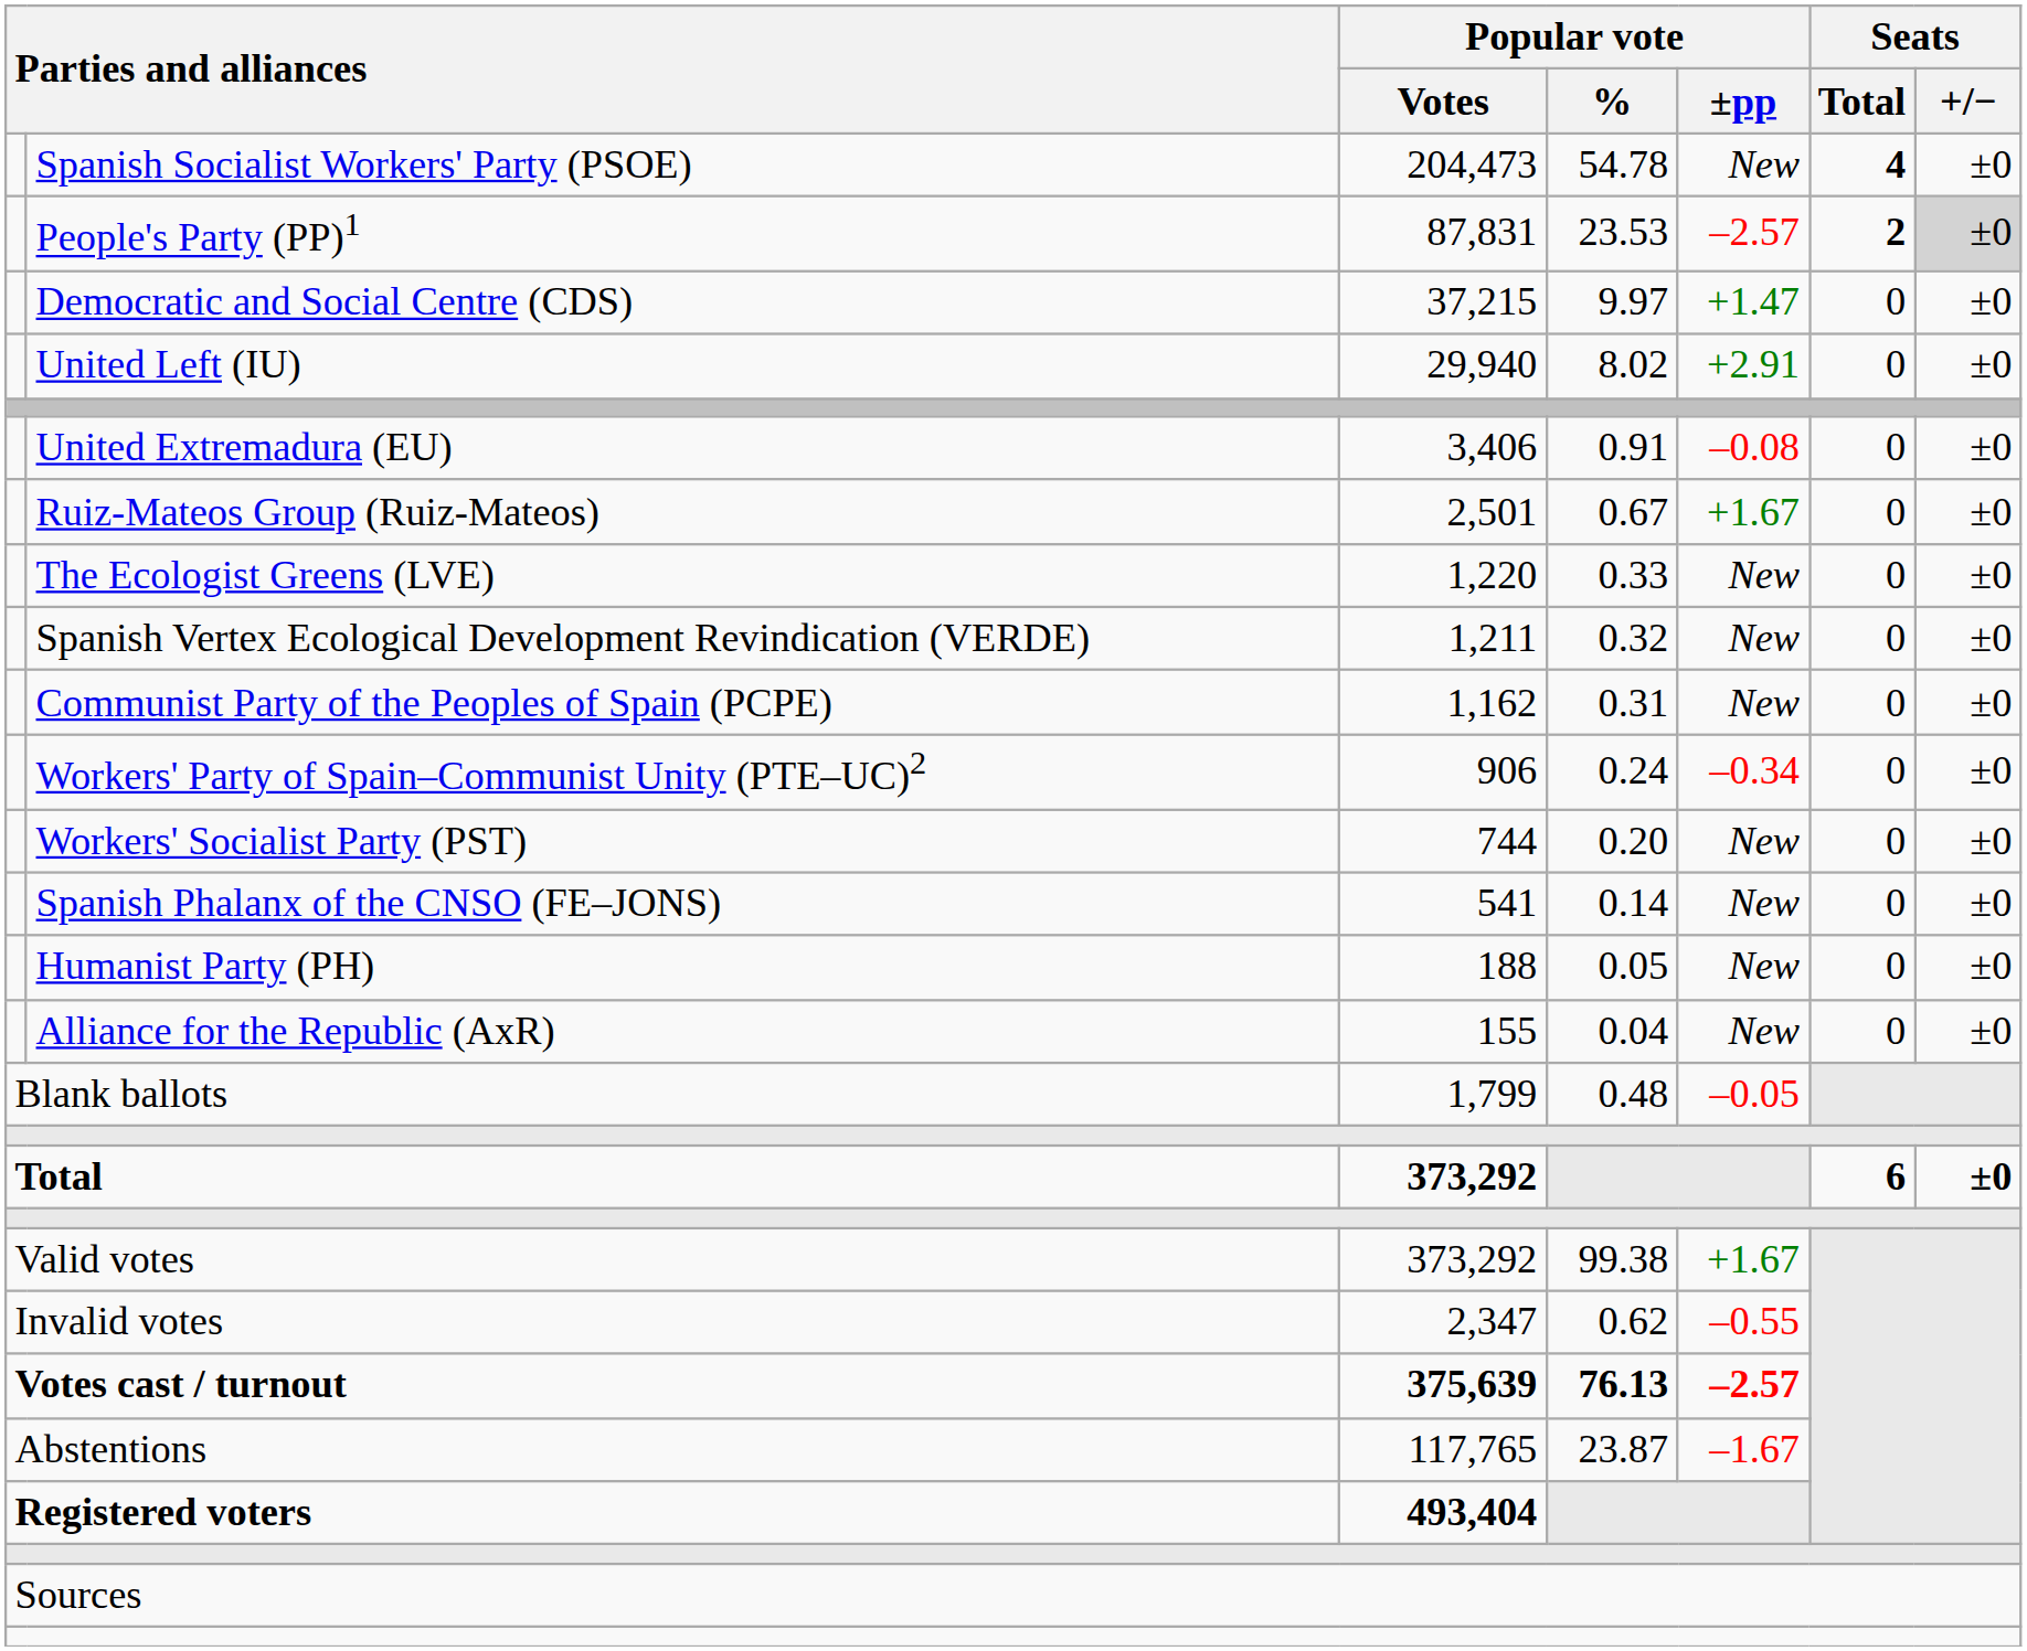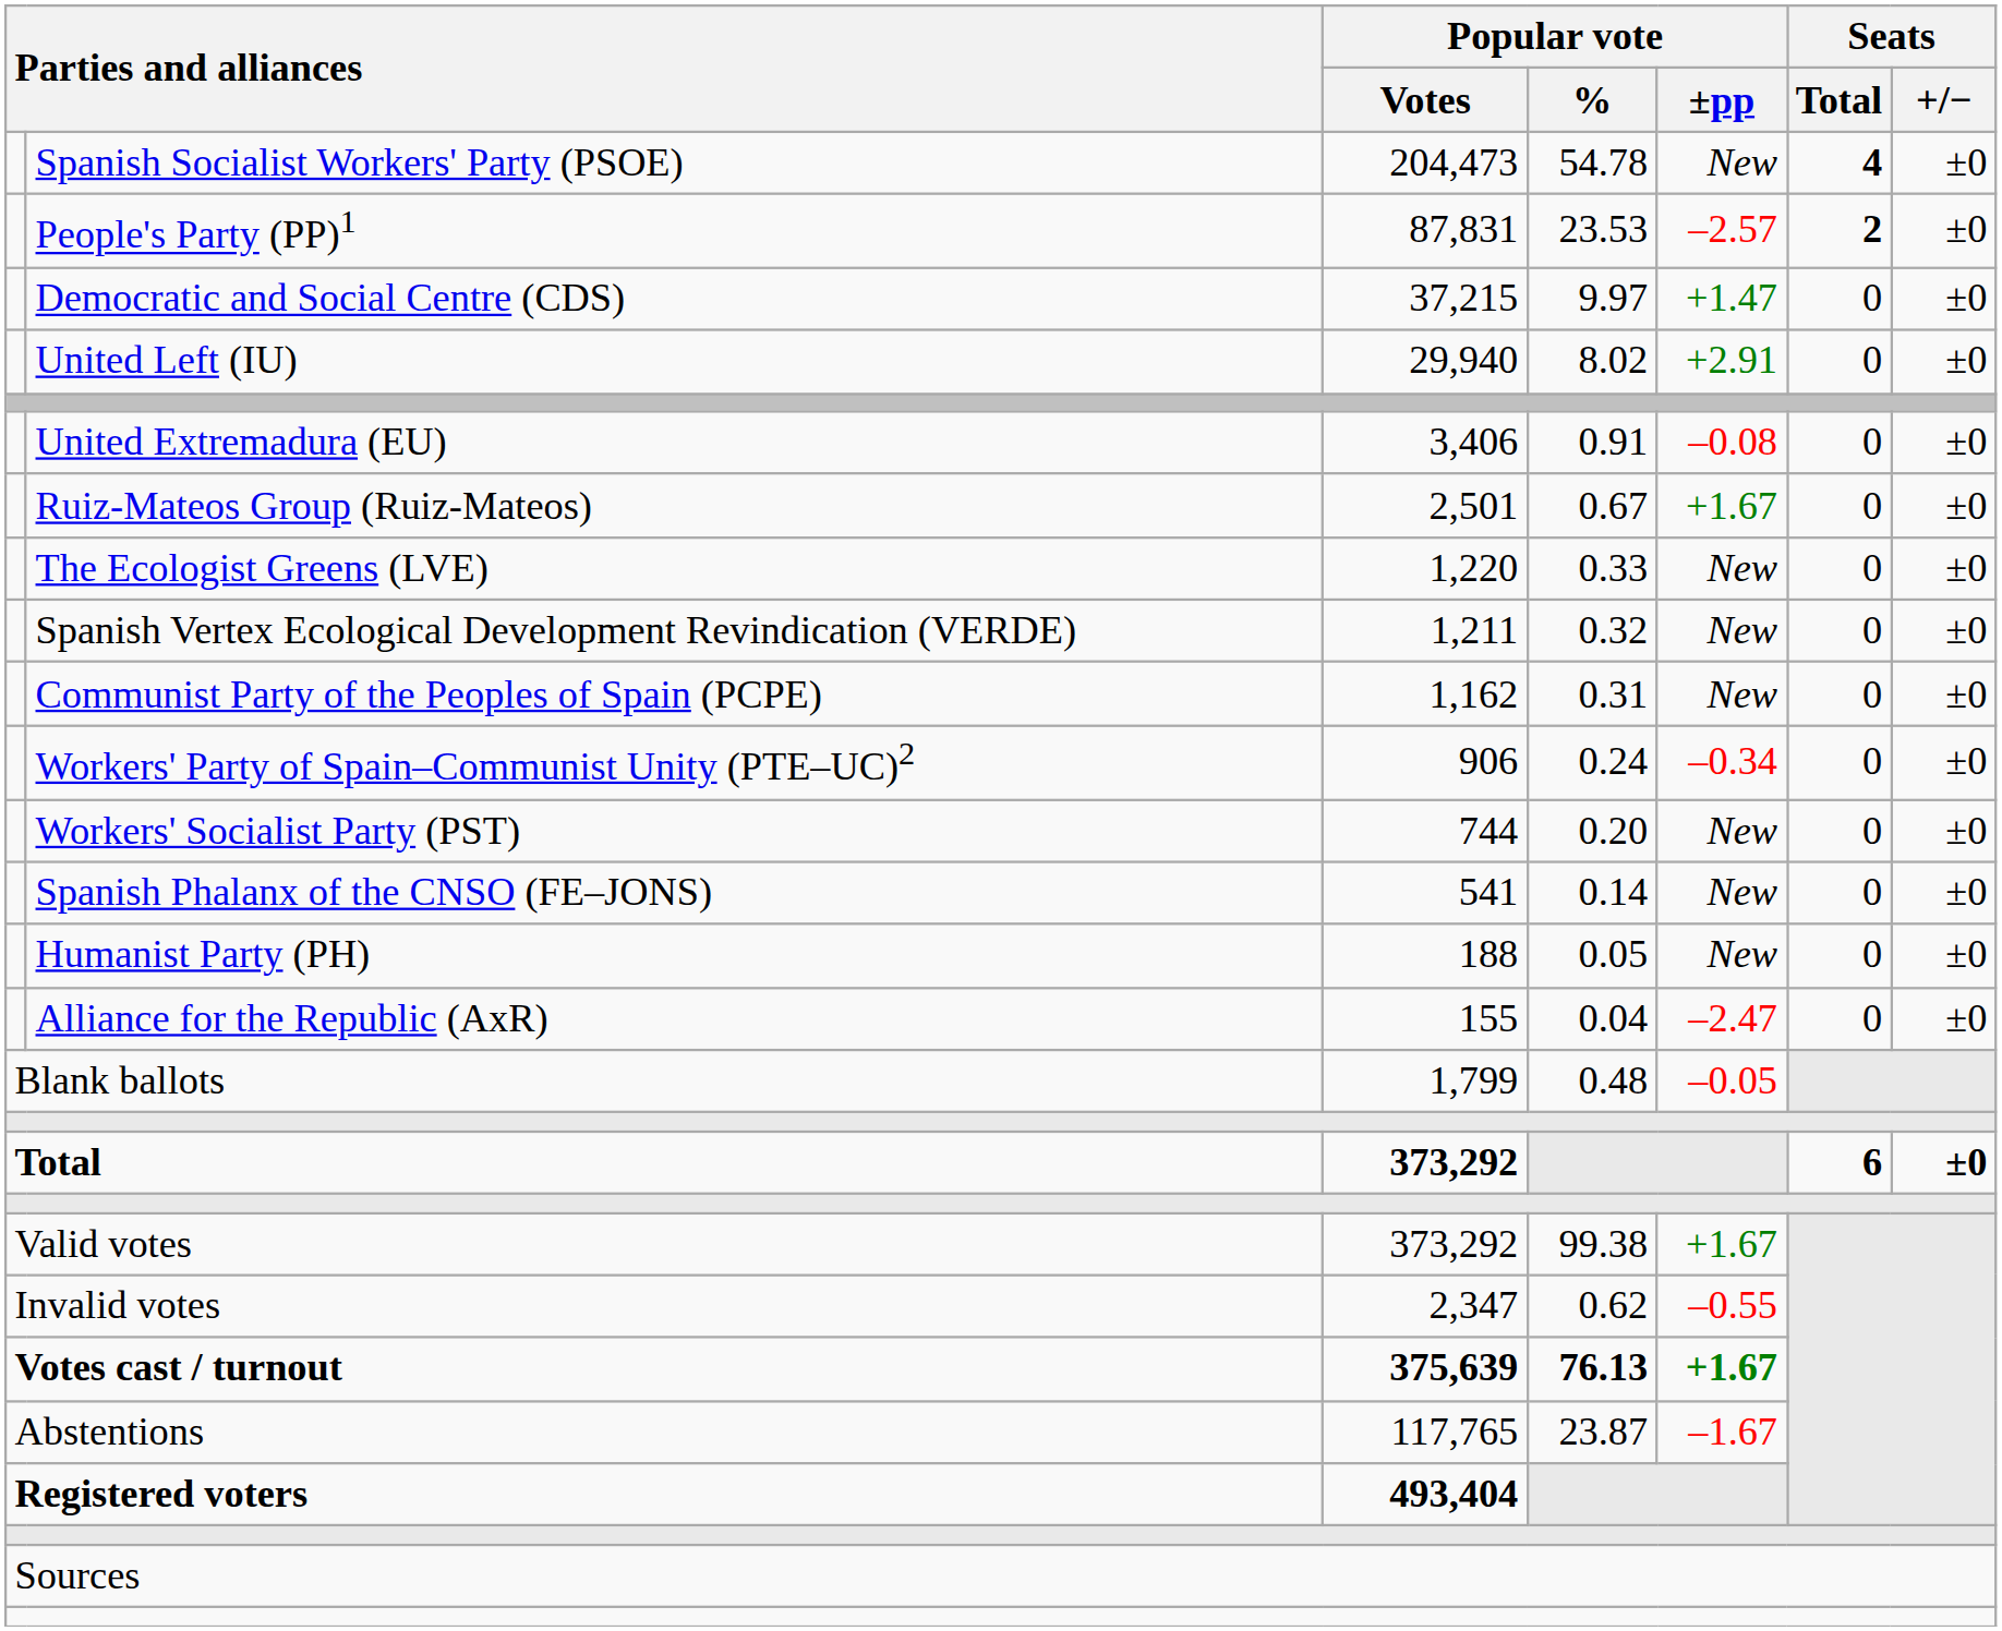People's Party (PP)1 | Seats / +/−: lightgrey background -> no background
Alliance for the Republic (AxR) | Popular vote / ±pp: New -> –2.47
Votes cast / turnout | Popular vote / ±pp: –2.57 -> +1.67
